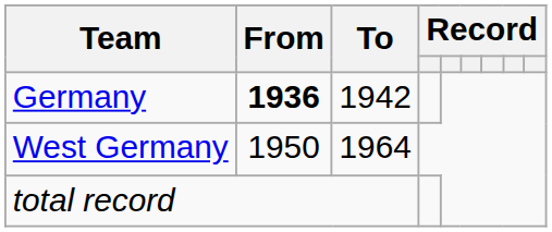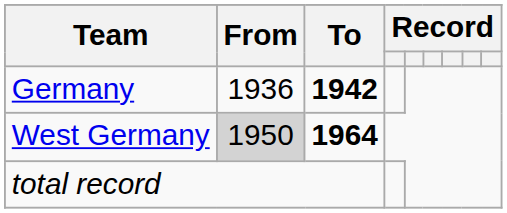Germany | From: bold -> normal
Germany | To: normal -> bold
West Germany | From: no background -> lightgrey background
West Germany | To: normal -> bold
